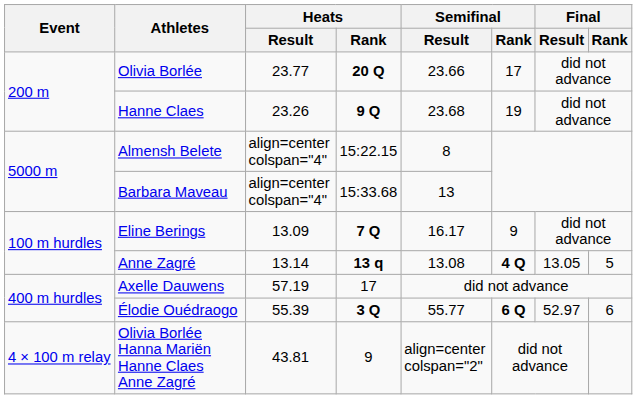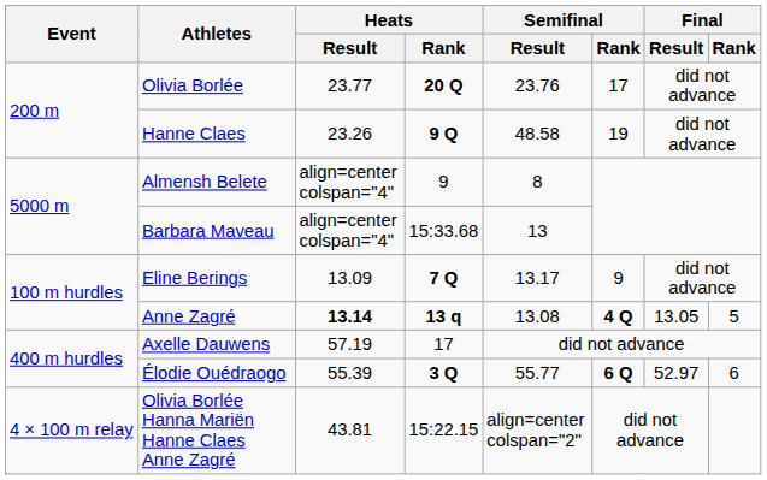Olivia Borlée | Semifinal / Result: 23.66 -> 23.76
Hanne Claes | Semifinal / Result: 23.68 -> 48.58
Almensh Belete | Heats / Rank: 15:22.15 -> 9
Eline Berings | Semifinal / Result: 16.17 -> 13.17
Anne Zagré | Heats / Result: normal -> bold
Olivia Borlée Hanna Mariën Hanne Claes Anne Zagré | Heats / Rank: 9 -> 15:22.15
